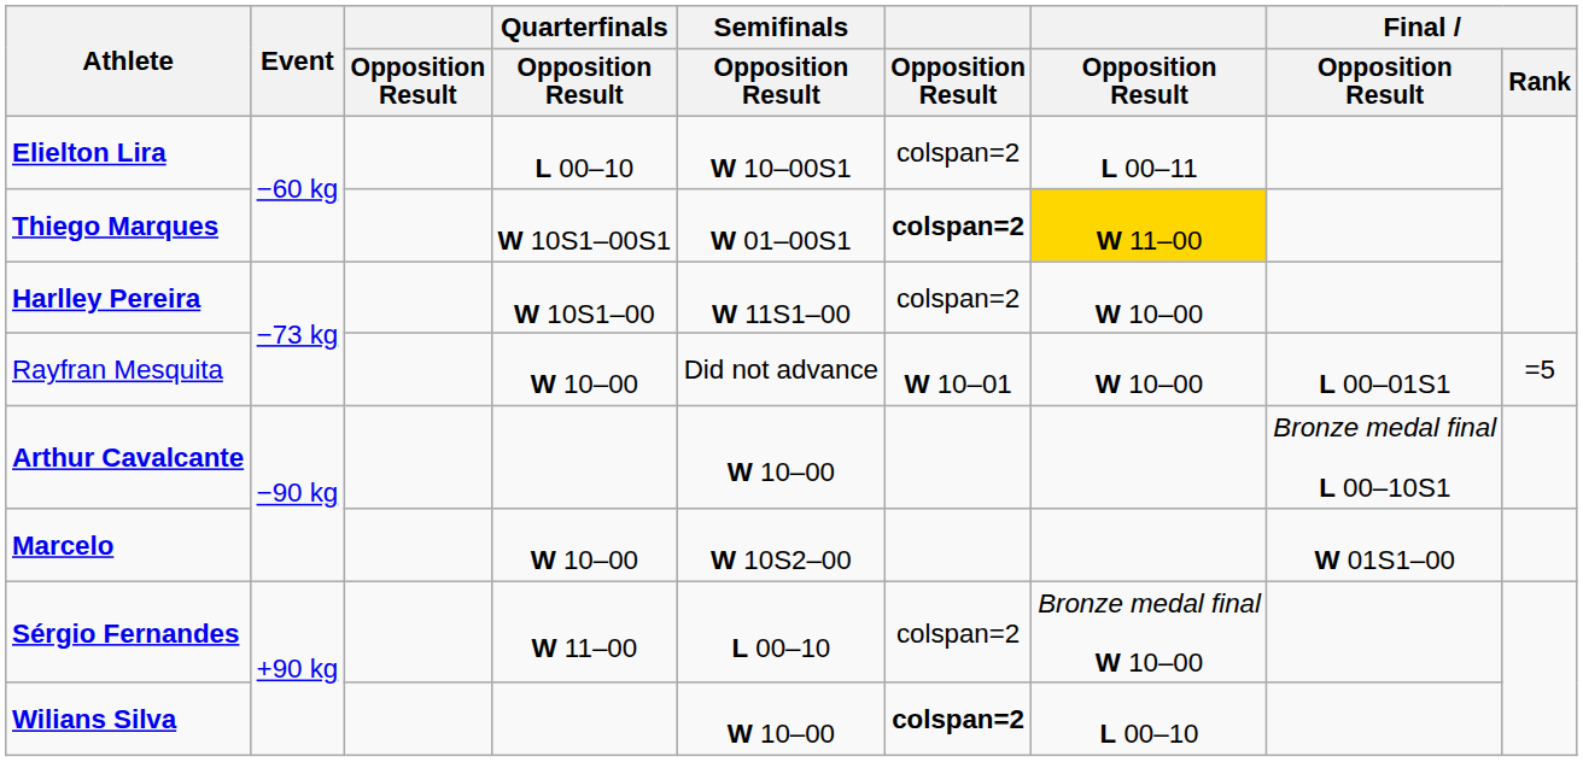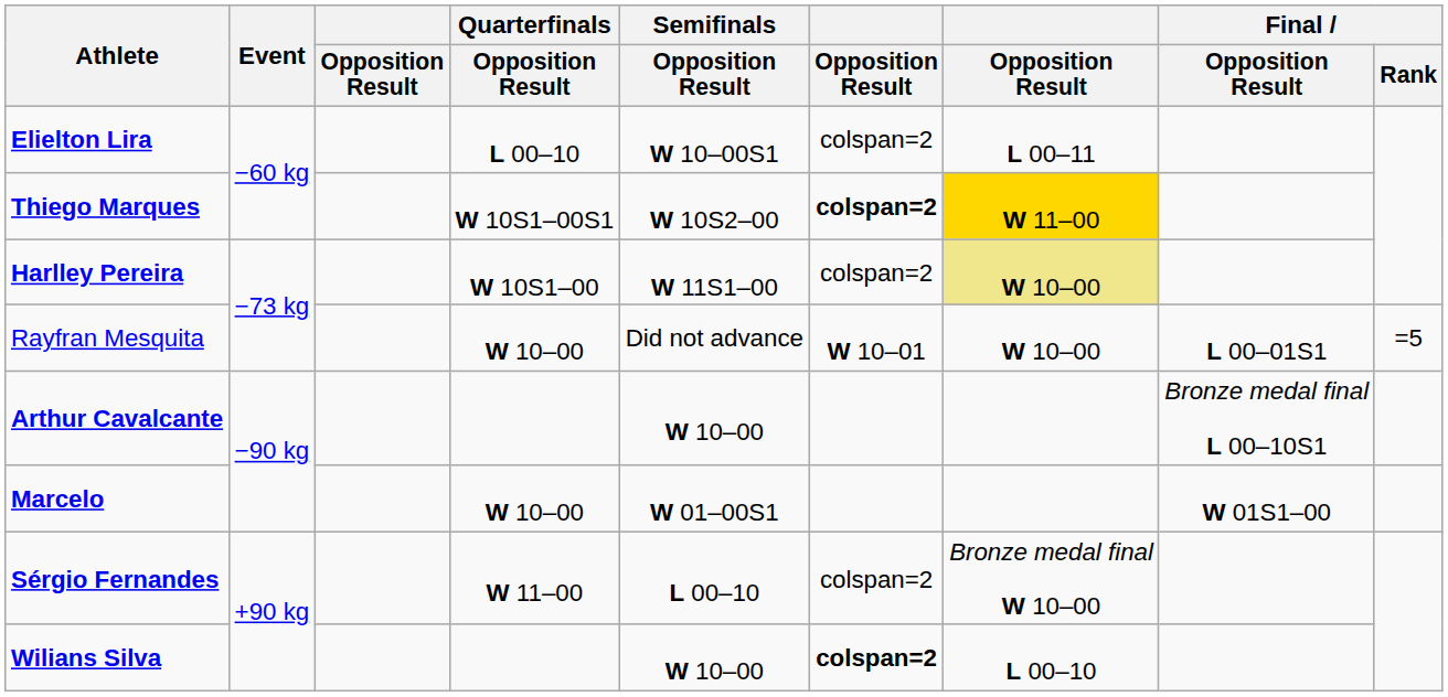Thiego Marques | Semifinals / Opposition Result: W 01–00S1 -> W 10S2–00
Harlley Pereira | column 7: no background -> khaki background
Marcelo | Semifinals / Opposition Result: W 10S2–00 -> W 01–00S1
